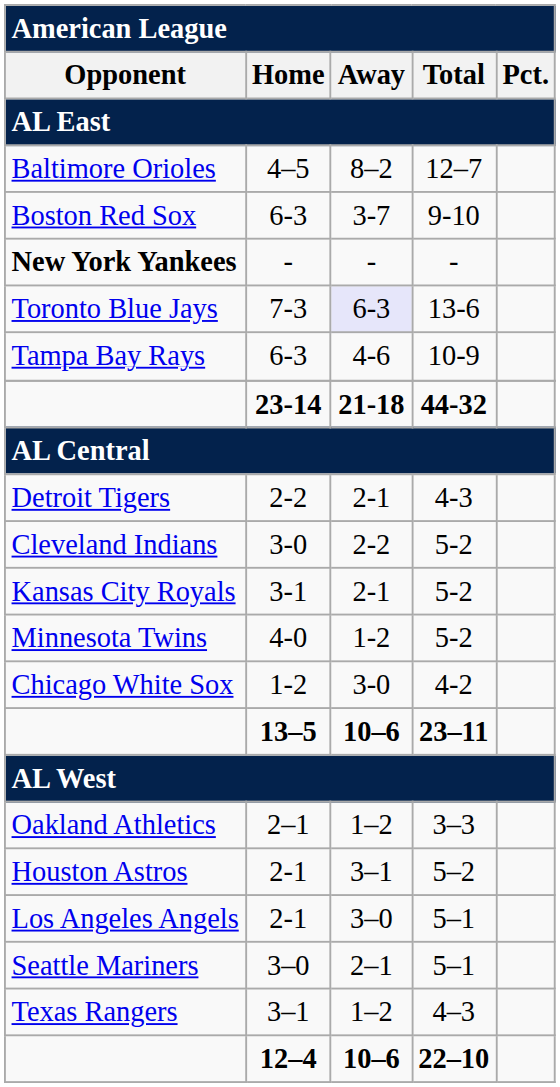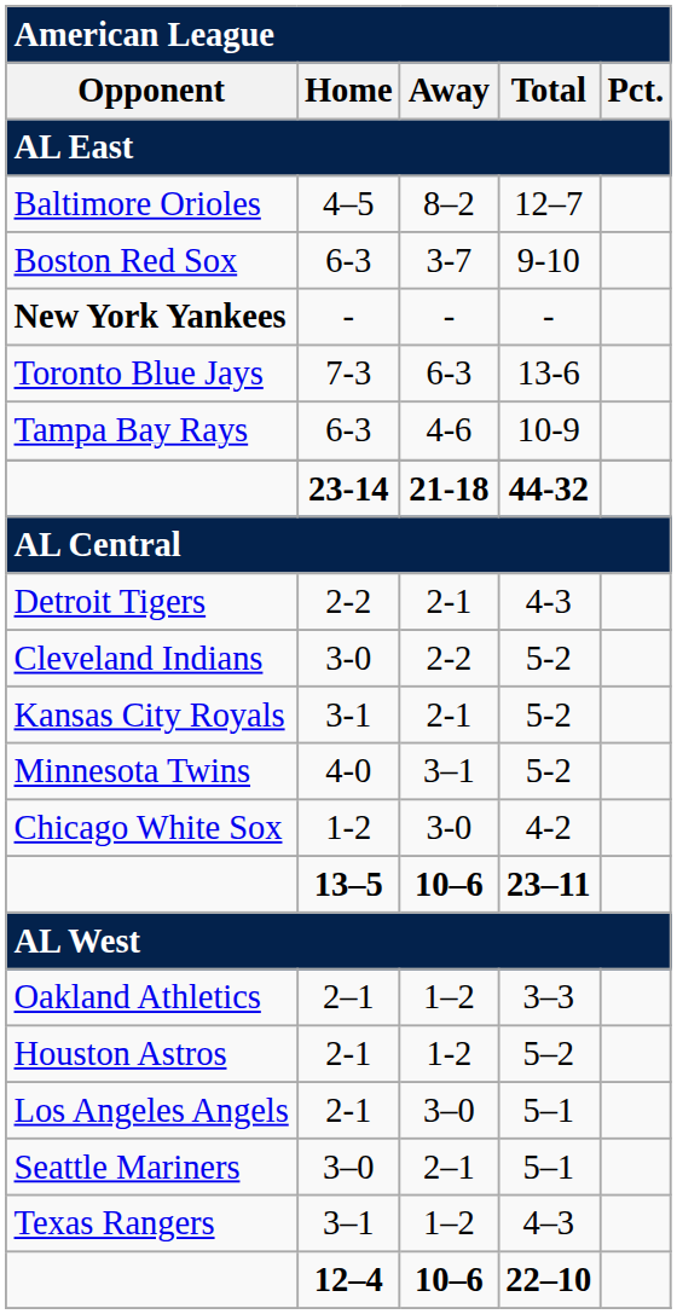Toronto Blue Jays | Away: lavender background -> no background
Minnesota Twins | Away: 1-2 -> 3–1
Houston Astros | Away: 3–1 -> 1-2
